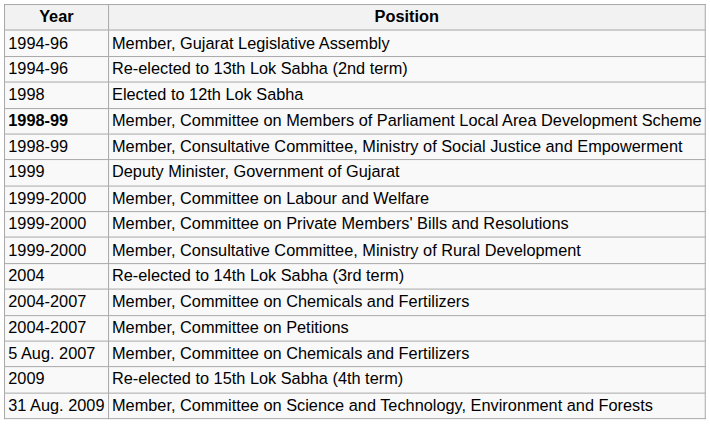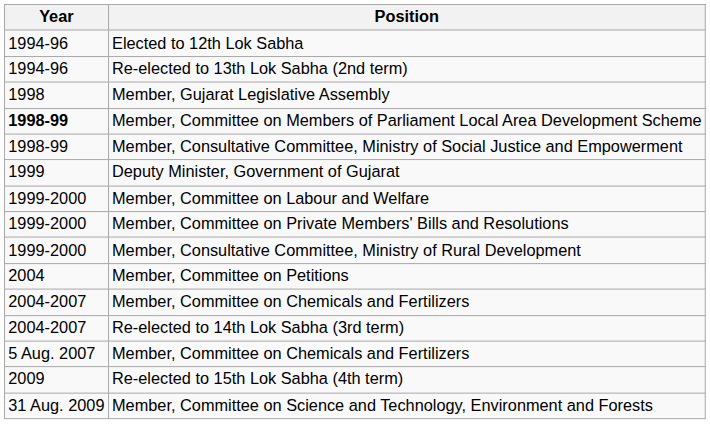row 2 | Position: Member, Gujarat Legislative Assembly -> Elected to 12th Lok Sabha
row 4 | Position: Elected to 12th Lok Sabha -> Member, Gujarat Legislative Assembly
row 11 | Position: Re-elected to 14th Lok Sabha (3rd term) -> Member, Committee on Petitions
row 13 | Position: Member, Committee on Petitions -> Re-elected to 14th Lok Sabha (3rd term)
